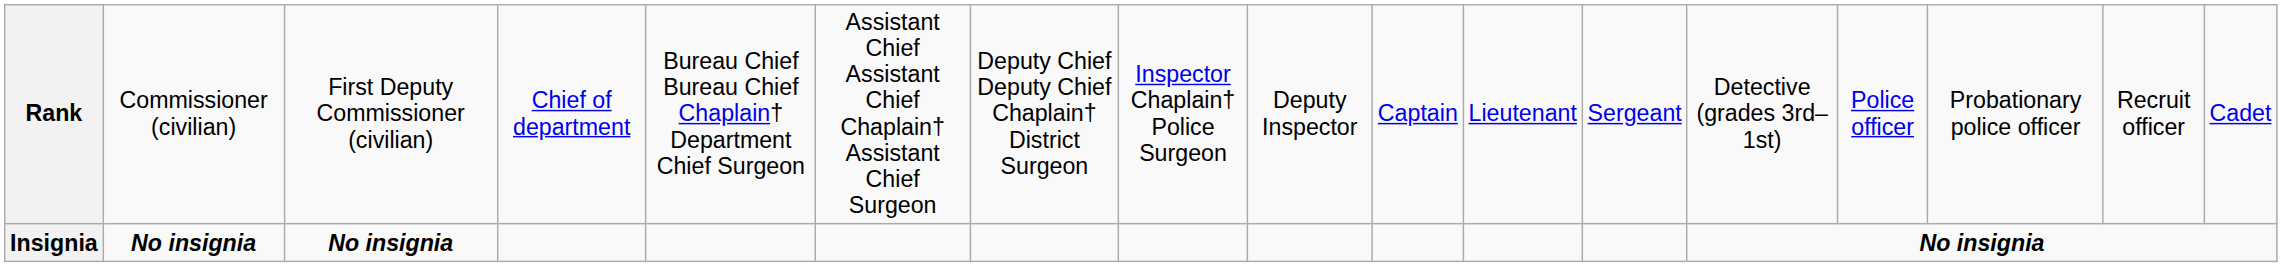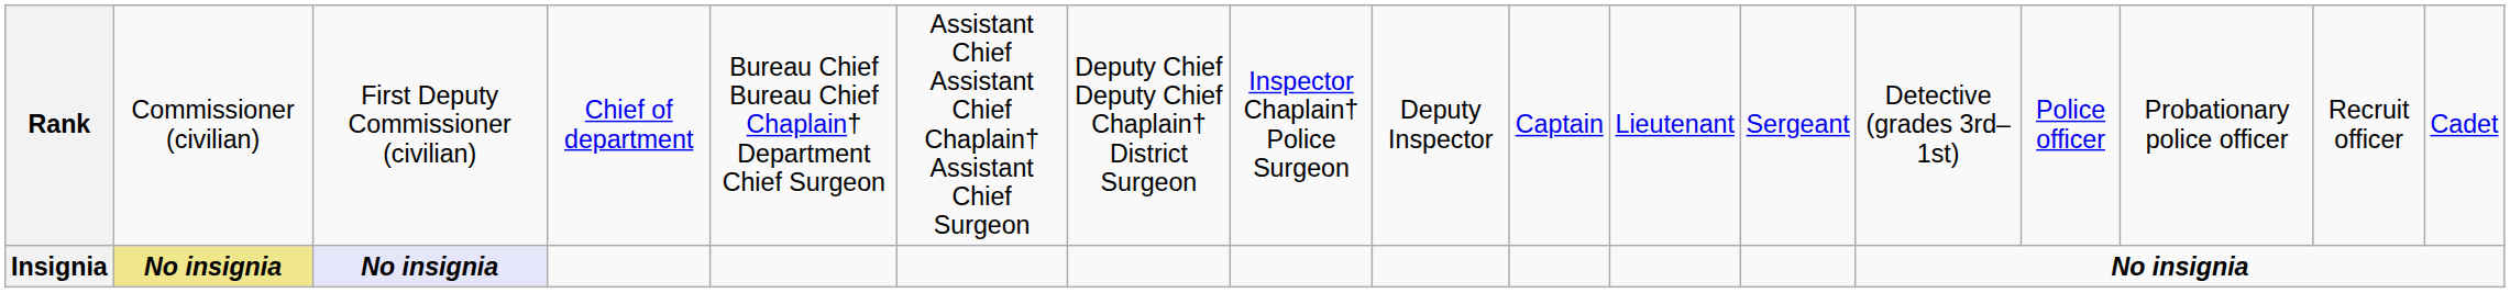Insignia | column 2: no background -> khaki background
Insignia | column 3: no background -> lavender background
